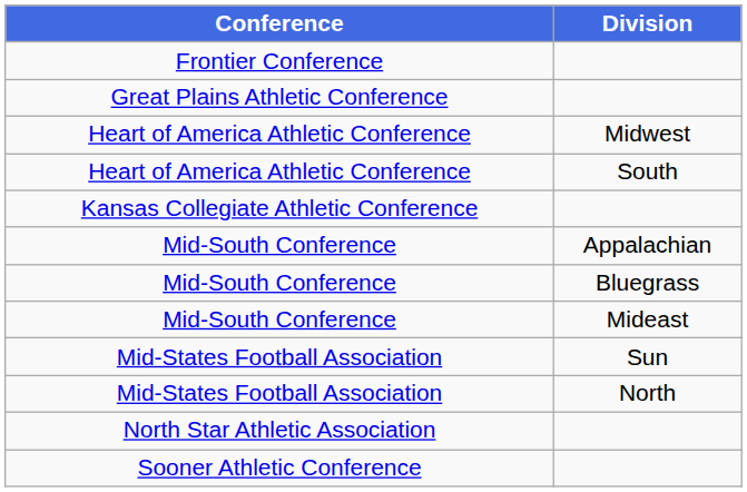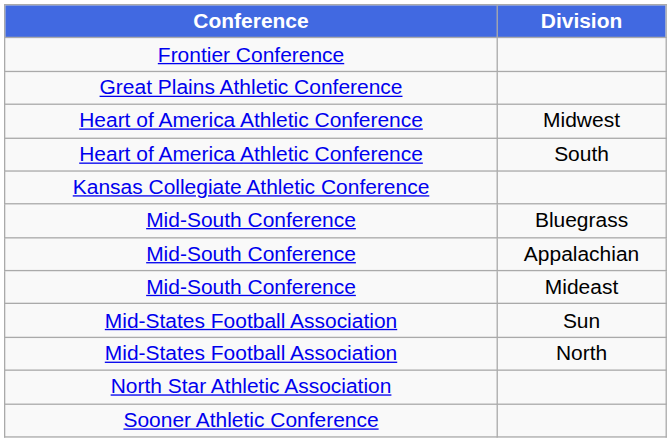row 7 | Division: Appalachian -> Bluegrass
row 8 | Division: Bluegrass -> Appalachian
